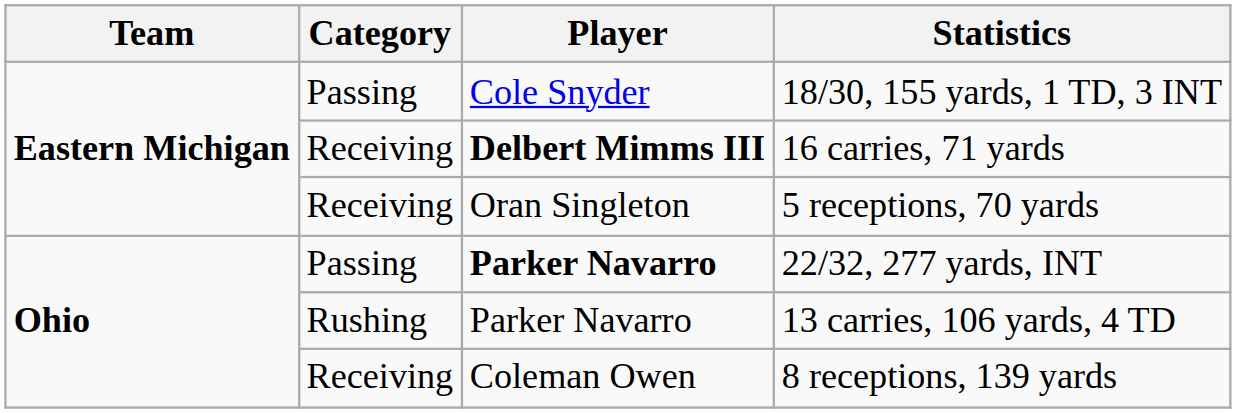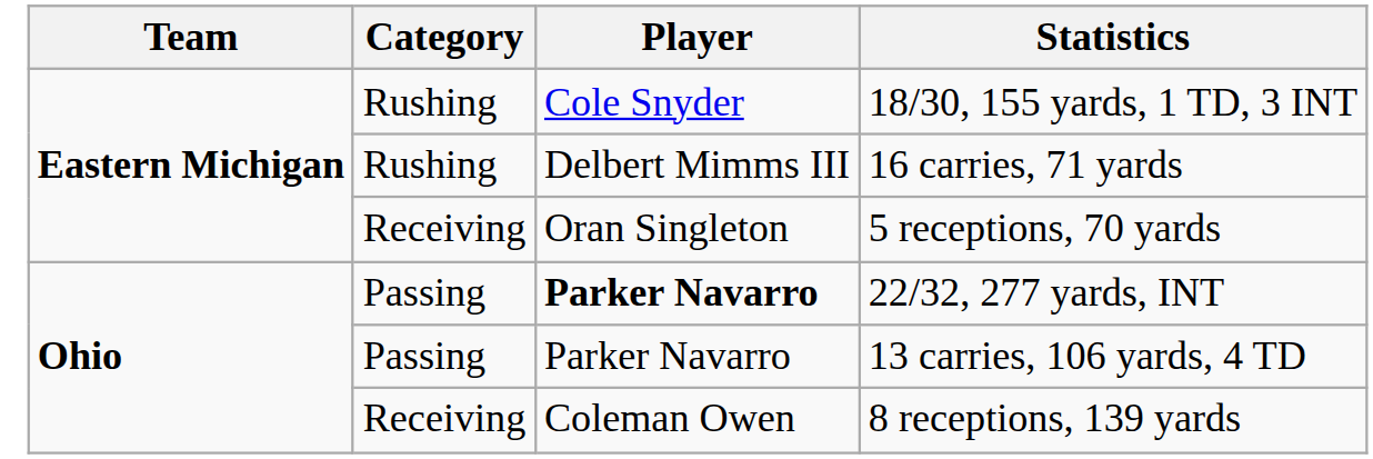18/30, 155 yards, 1 TD, 3 INT | Category: Passing -> Rushing
16 carries, 71 yards | Category: Receiving -> Rushing
16 carries, 71 yards | Player: bold -> normal
13 carries, 106 yards, 4 TD | Category: Rushing -> Passing
